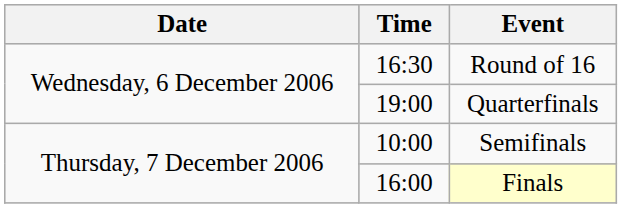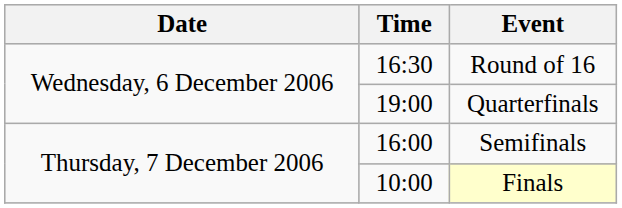Semifinals | Time: 10:00 -> 16:00
Finals | Time: 16:00 -> 10:00
